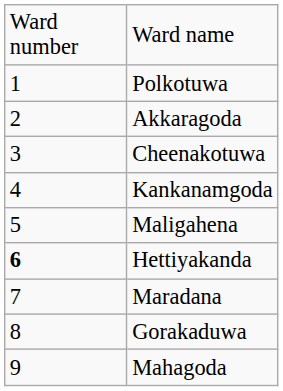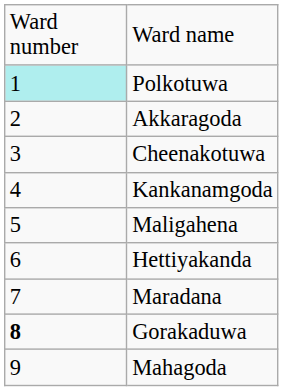Polkotuwa | column 1: no background -> paleturquoise background
Hettiyakanda | column 1: bold -> normal
Gorakaduwa | column 1: normal -> bold
